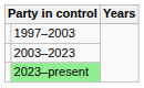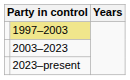1997–2003 | column 2: no background -> khaki background
2023–present | column 2: lightgreen background -> no background
